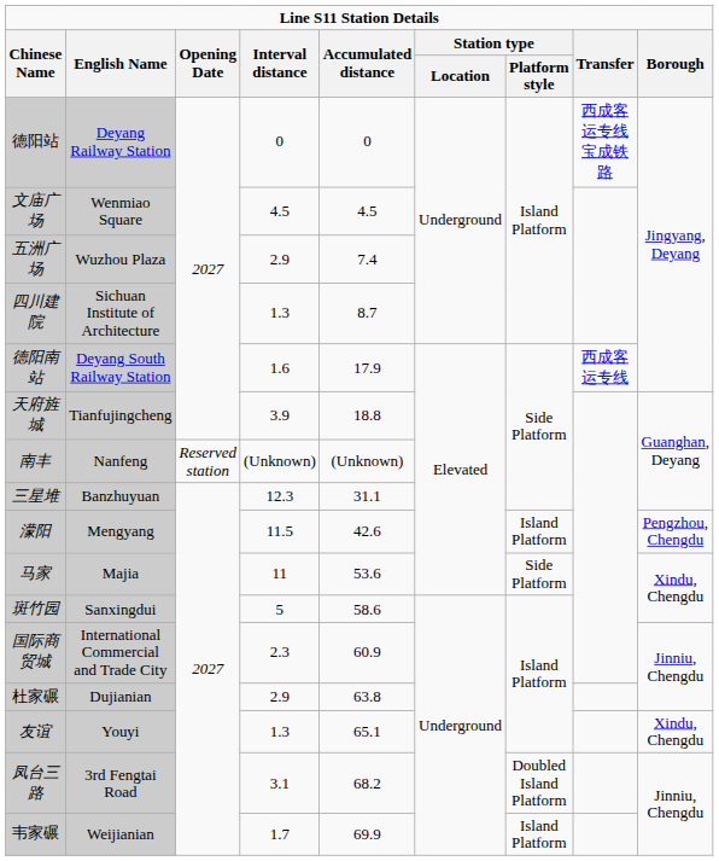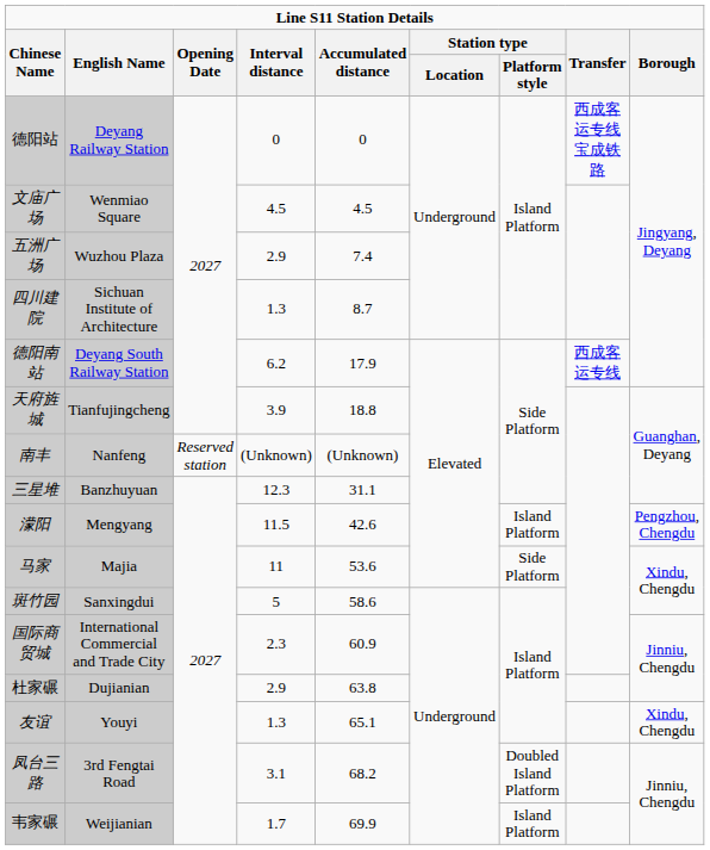德阳南站 | Interval distance: 1.6 -> 6.2
